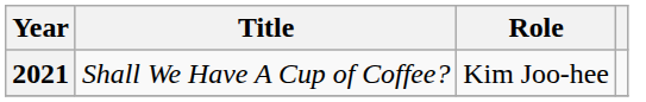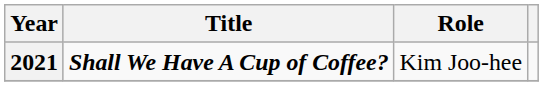2021 | Title: normal -> bold
